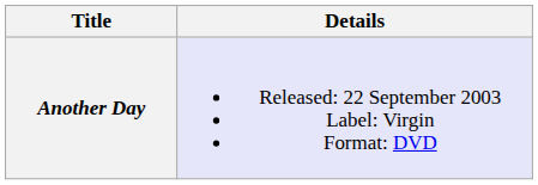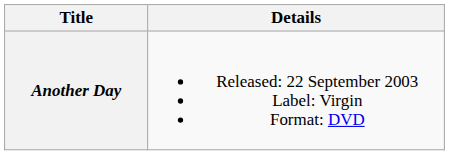Another Day | Details: lavender background -> no background
